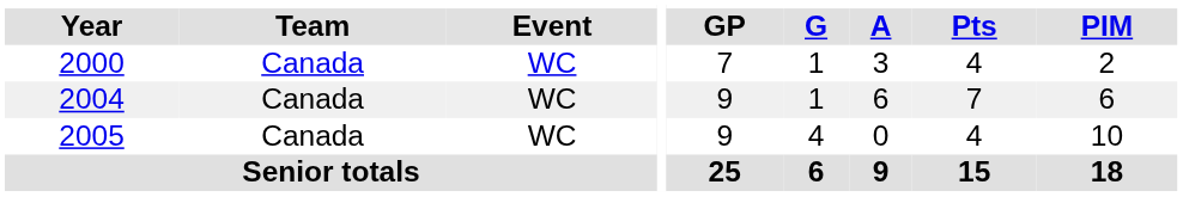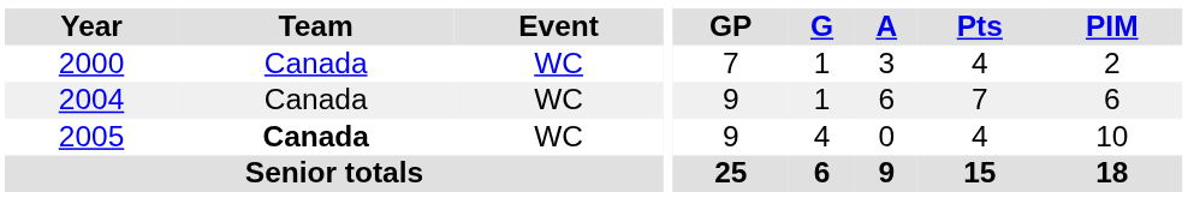2005 | Team: normal -> bold
